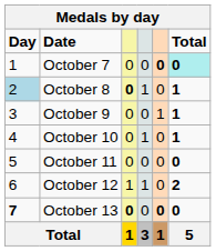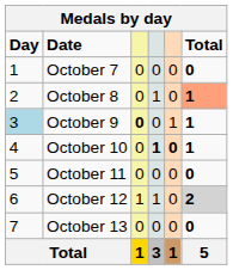October 7 | column 5: bold -> normal
October 7 | Total: paleturquoise background -> no background
October 8 | Day: lightblue background -> no background
October 8 | column 3: bold -> normal
October 8 | Total: no background -> lightsalmon background
October 9 | Day: no background -> lightblue background
October 9 | column 3: normal -> bold
October 10 | column 4: normal -> bold
October 10 | column 5: normal -> bold
October 12 | Total: no background -> lightgrey background
October 13 | Day: bold -> normal
October 13 | column 3: bold -> normal
October 13 | column 5: bold -> normal
